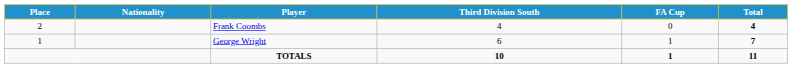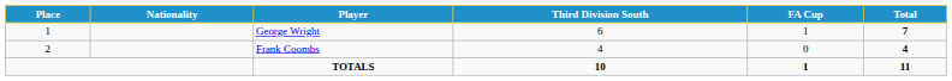rows swapped: George Wright <-> Frank Coombs
